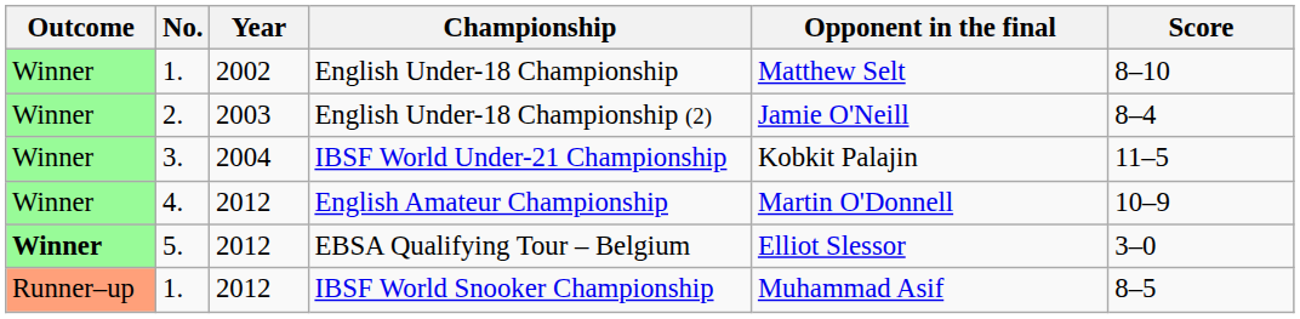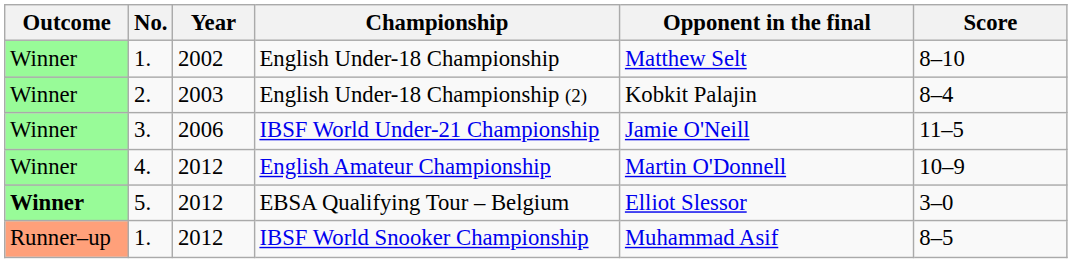English Under-18 Championship (2) | Opponent in the final: Jamie O'Neill -> Kobkit Palajin
IBSF World Under-21 Championship | Year: 2004 -> 2006
IBSF World Under-21 Championship | Opponent in the final: Kobkit Palajin -> Jamie O'Neill
